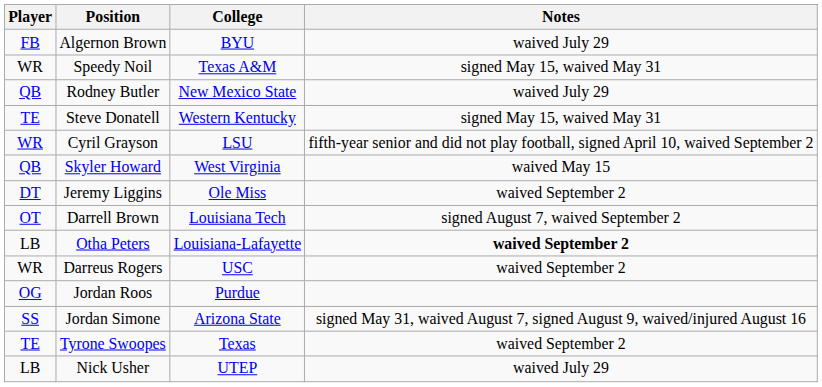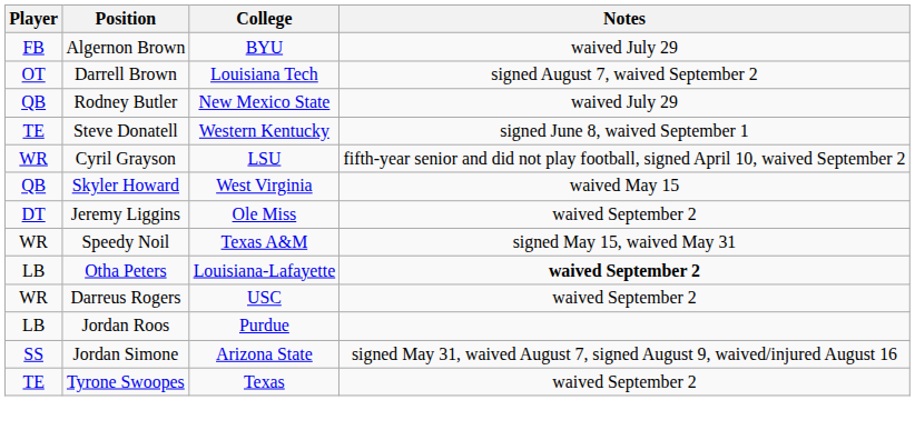rows swapped: Darrell Brown <-> Speedy Noil
Steve Donatell | Notes: signed May 15, waived May 31 -> signed June 8, waived September 1
Jordan Roos | Player: OG -> LB
- row: LB | Nick Usher | UTEP | waived July 29
